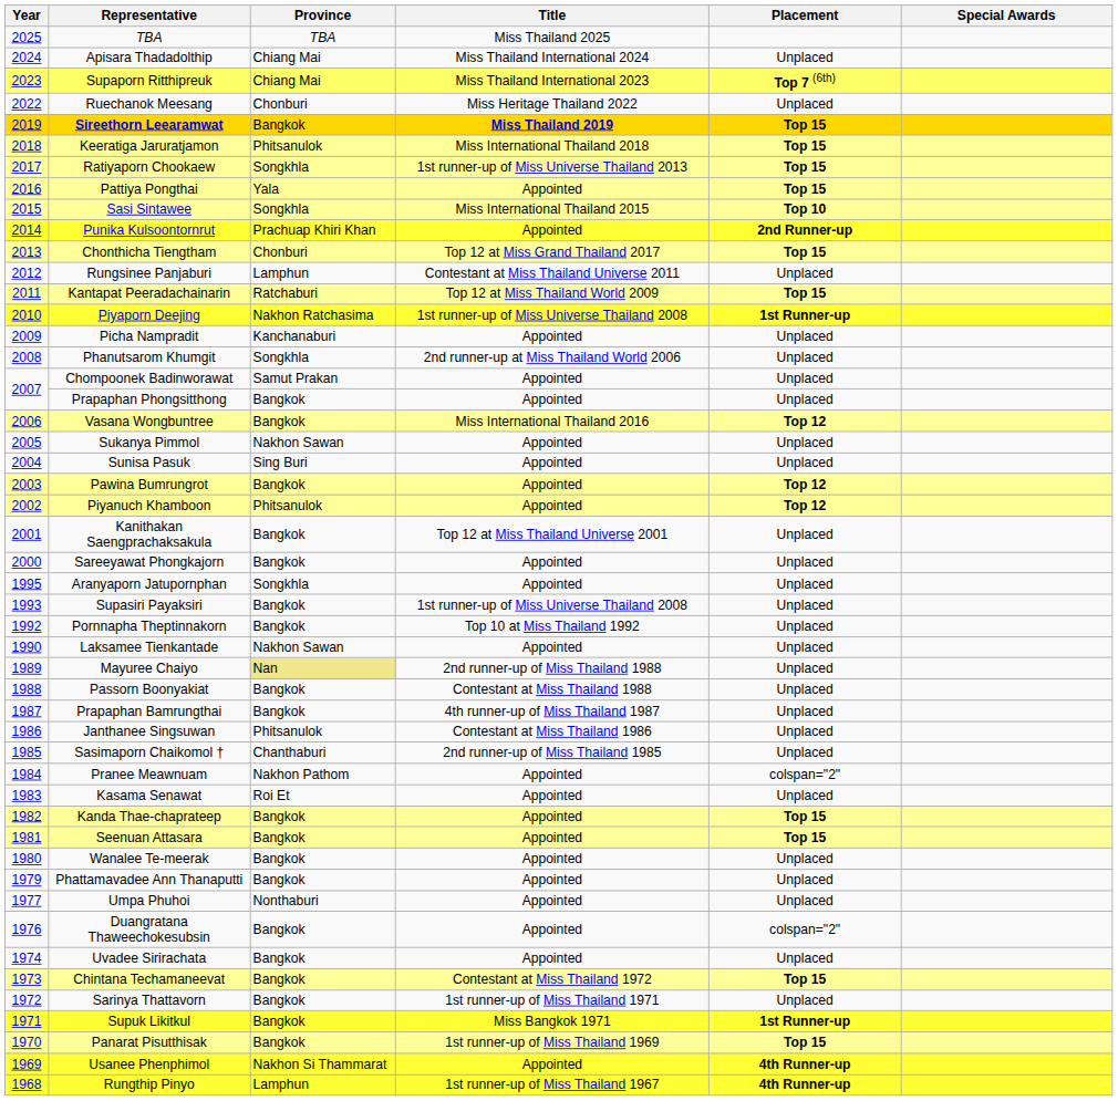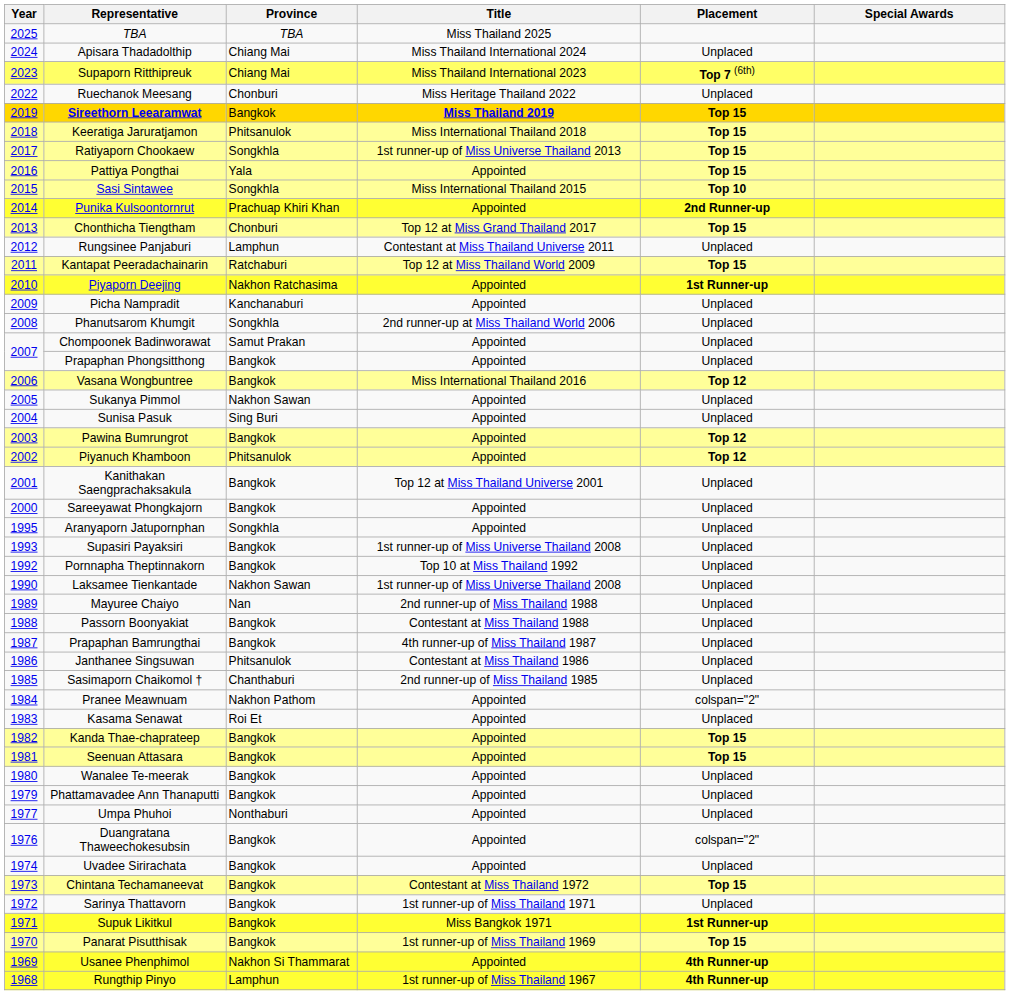Piyaporn Deejing | Title: 1st runner-up of Miss Universe Thailand 2008 -> Appointed
Laksamee Tienkantade | Title: Appointed -> 1st runner-up of Miss Universe Thailand 2008
Mayuree Chaiyo | Province: khaki background -> no background
